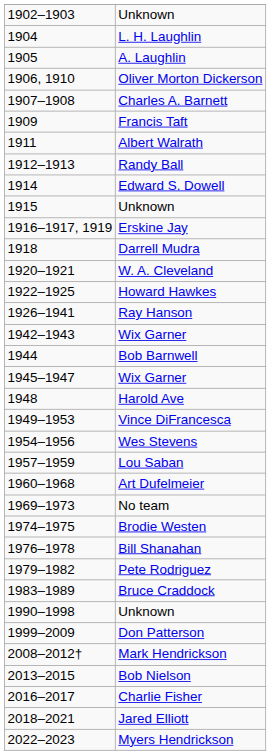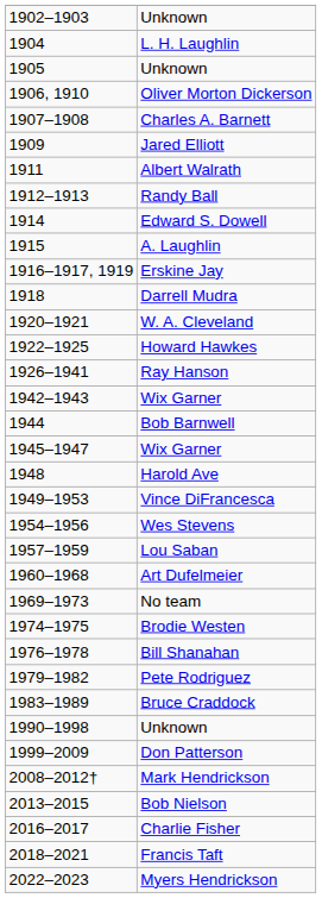row 3 | column 2: A. Laughlin -> Unknown
row 6 | column 2: Francis Taft -> Jared Elliott
row 10 | column 2: Unknown -> A. Laughlin
row 34 | column 2: Jared Elliott -> Francis Taft
